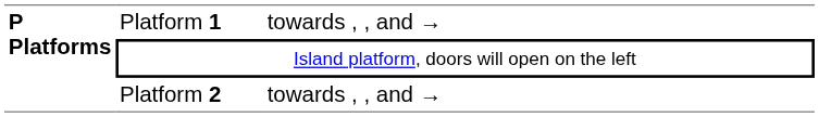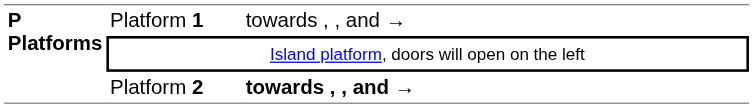Platform 2 | column 3: normal -> bold
